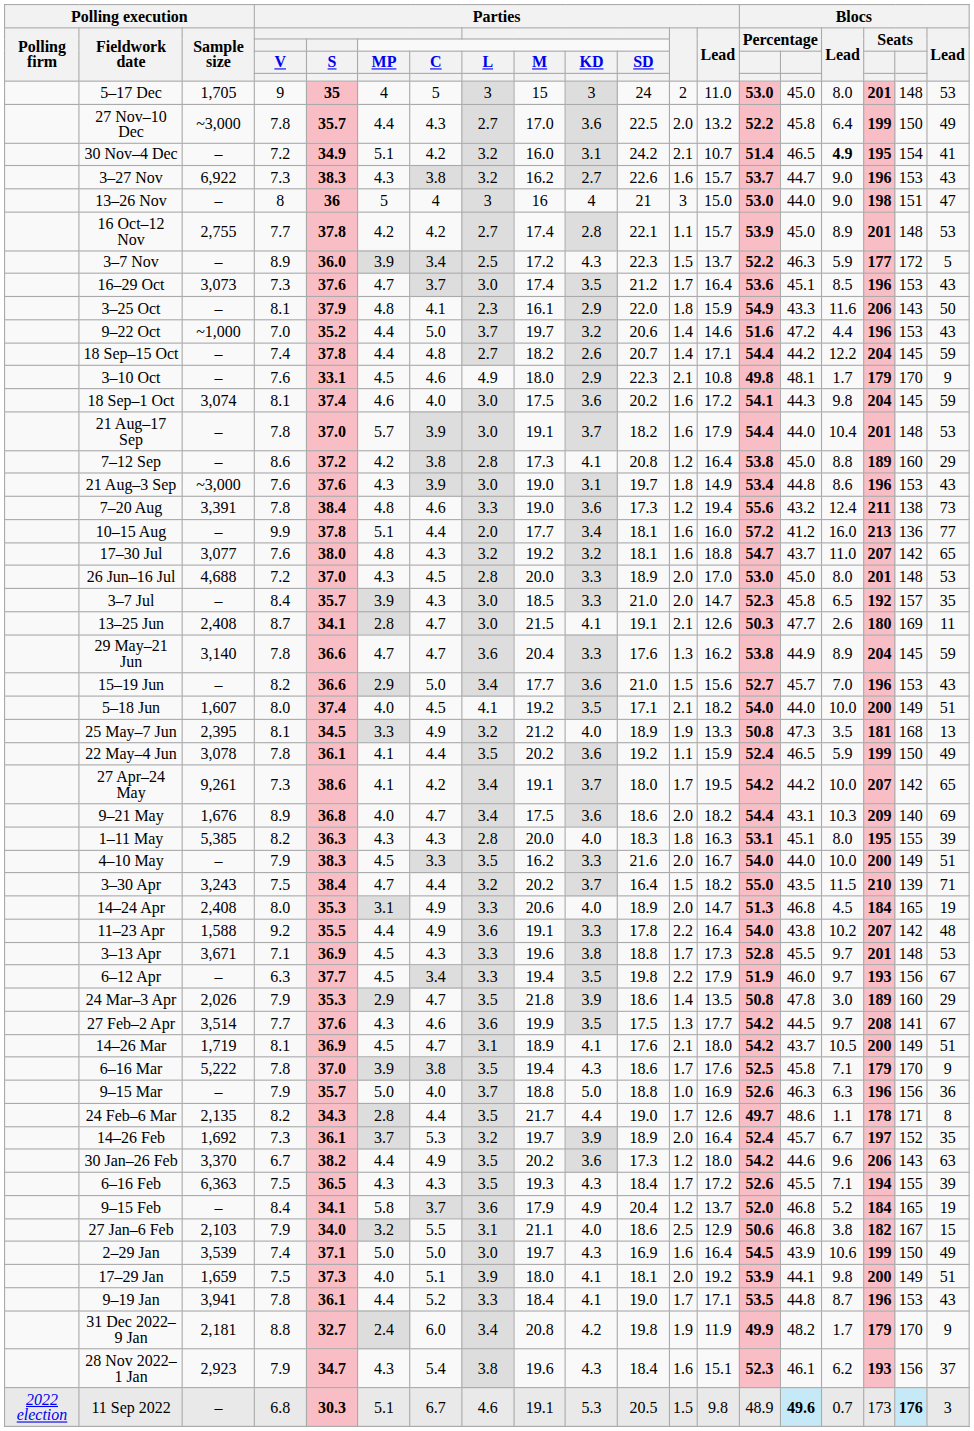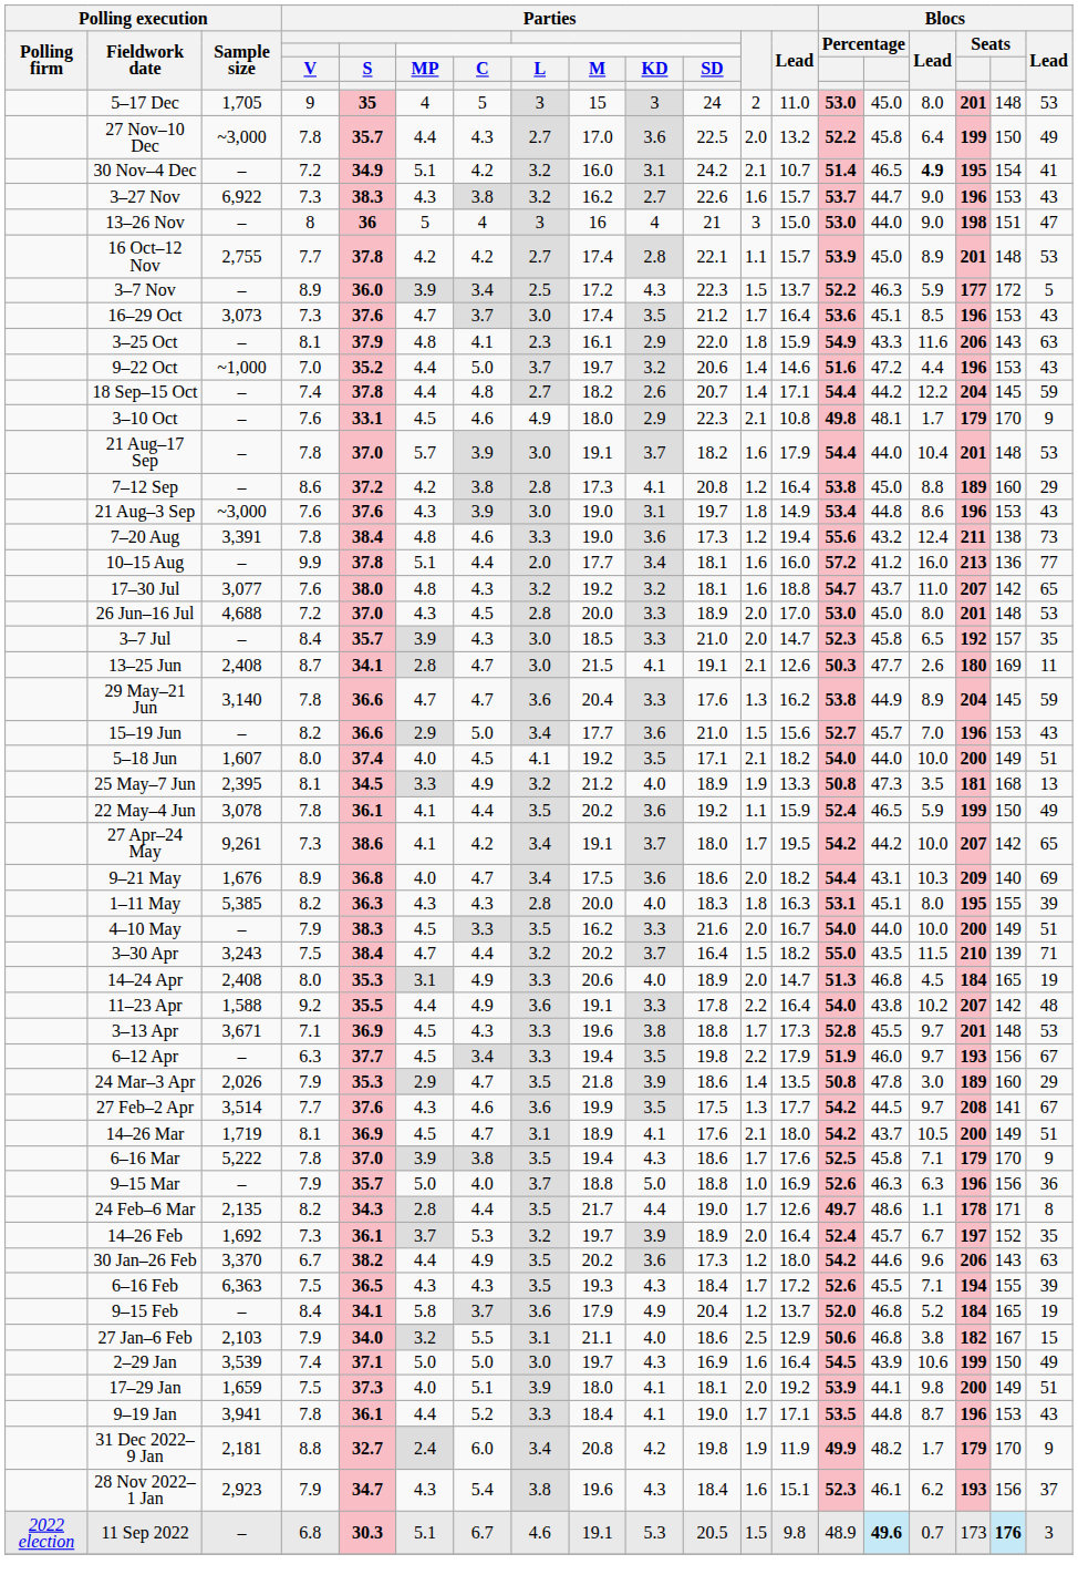3–25 Oct | column 19: 50 -> 63
- row: 18 Sep–1 Oct | 3,074 | 8.1 | 37.4 | 4.6 | 4.0 | 3.0 | 17.5 | 3.6 | 20.2 | 1.6 | 17.2 | 54.1 | 44.3 | 9.8 | 204 | 145 | 59
